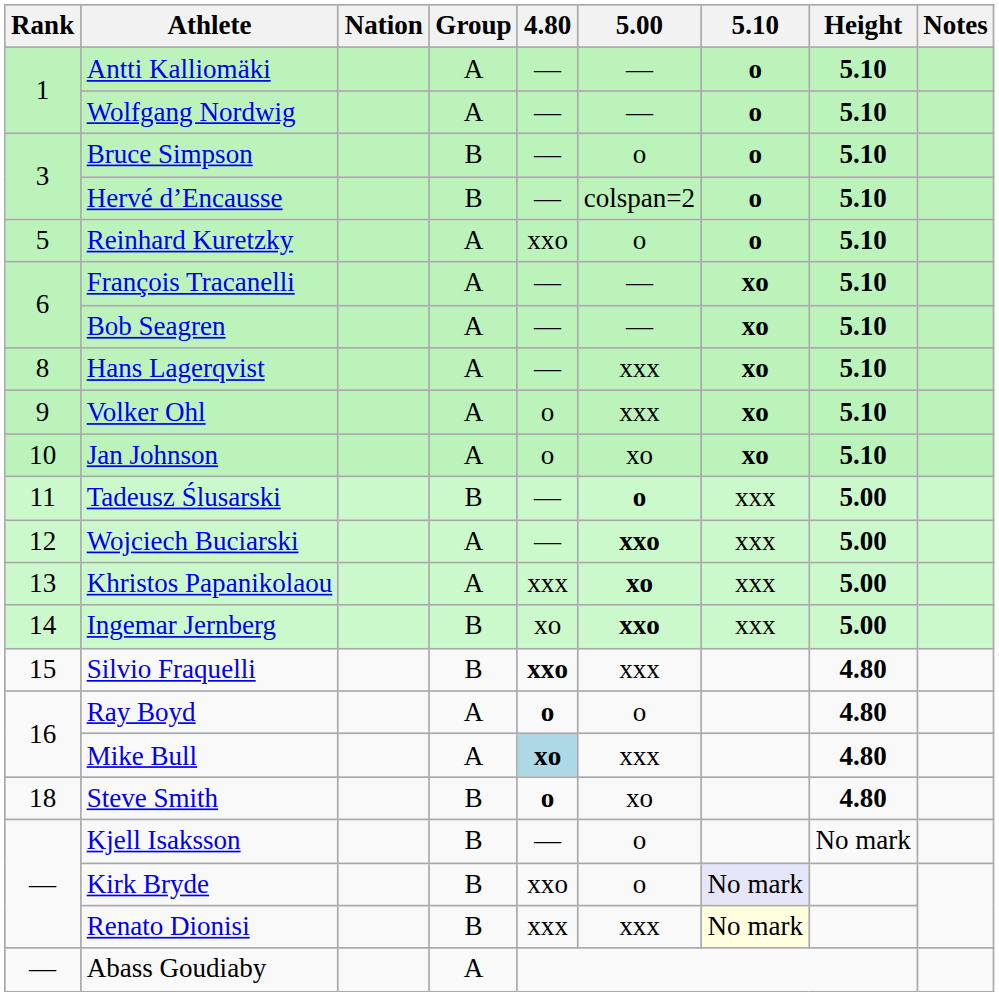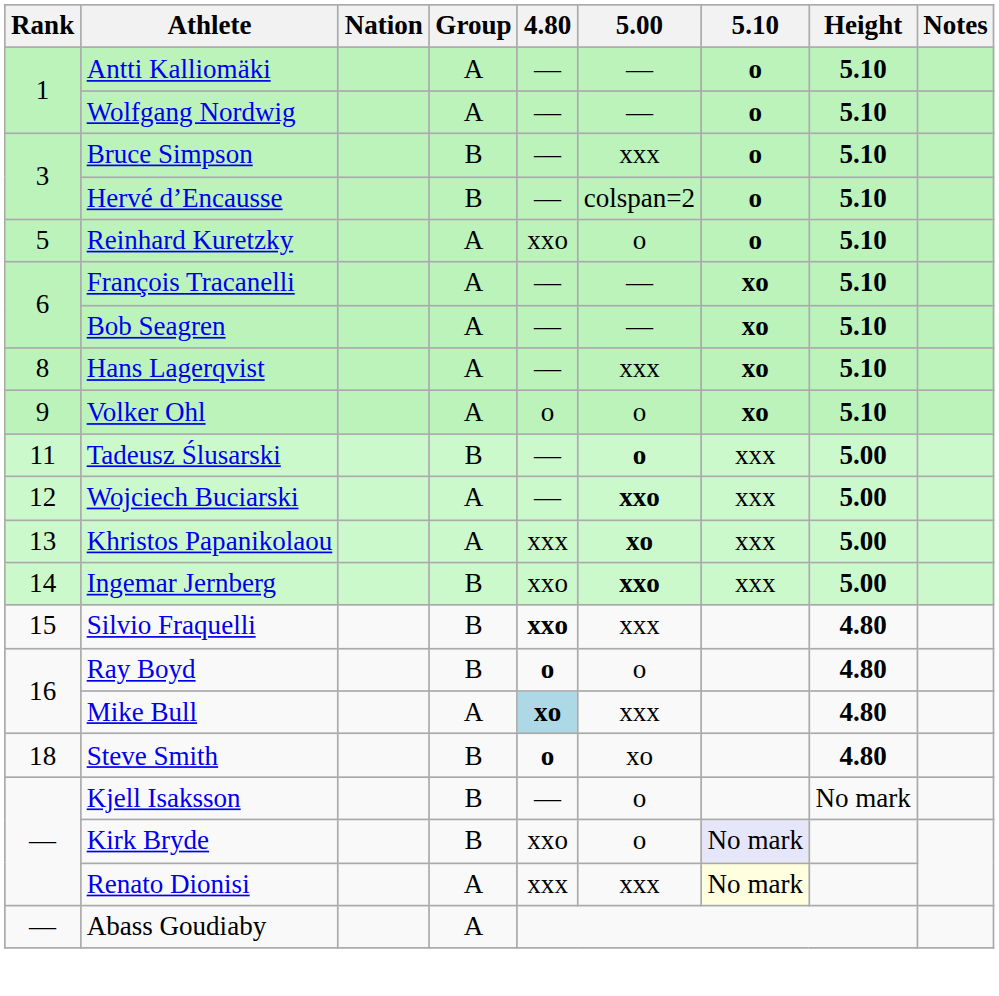Bruce Simpson | 5.00: o -> xxx
Volker Ohl | 5.00: xxx -> o
- row: 10 | Jan Johnson | A | o | xo | xo | 5.10
Ingemar Jernberg | 4.80: xo -> xxo
Ray Boyd | Group: A -> B
Renato Dionisi | Group: B -> A
